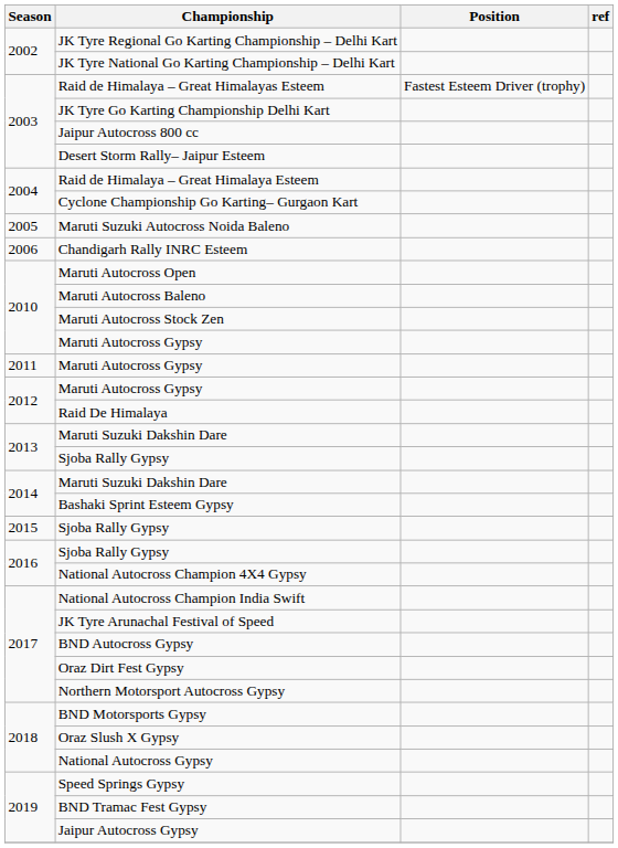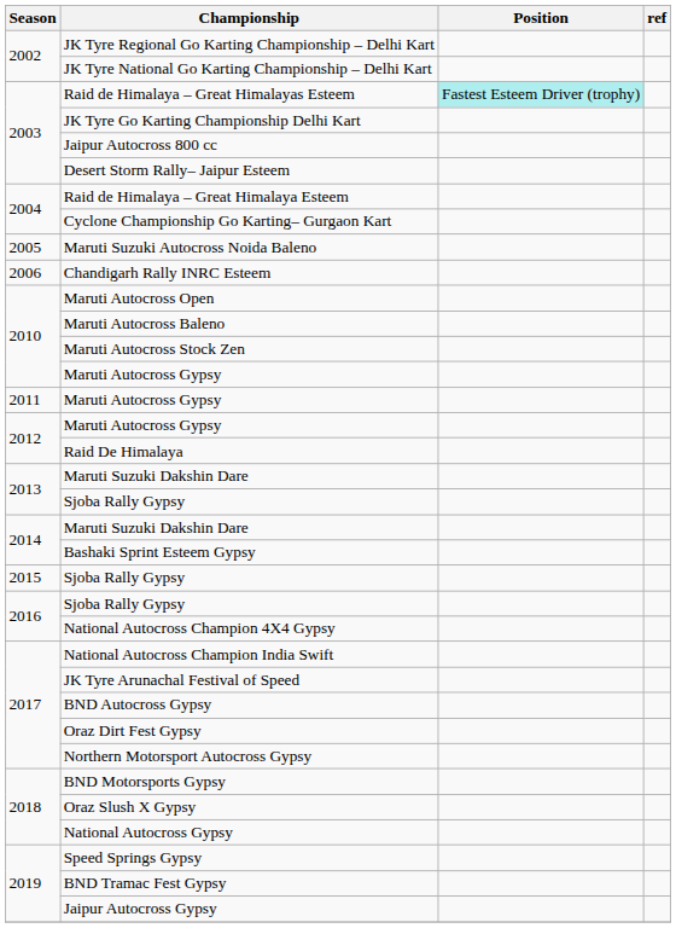Raid de Himalaya – Great Himalayas Esteem | Position: no background -> paleturquoise background
